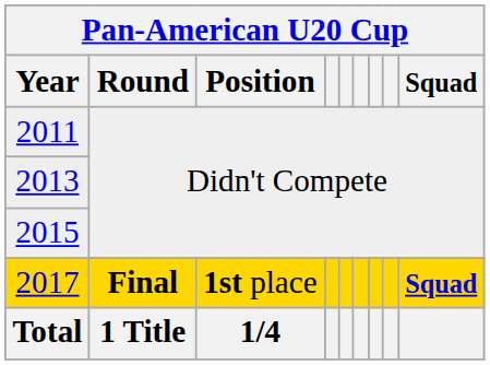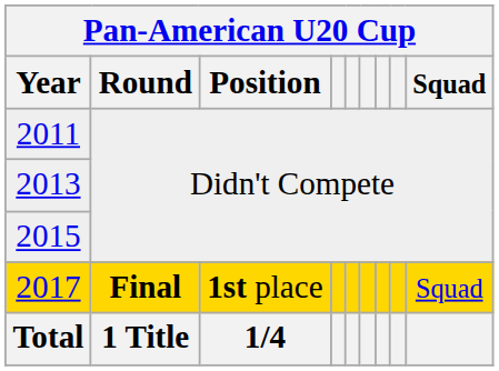2017 | Pan-American U20 Cup / Squad: bold -> normal
